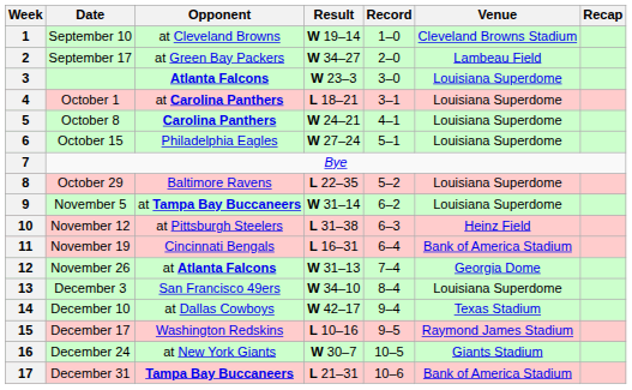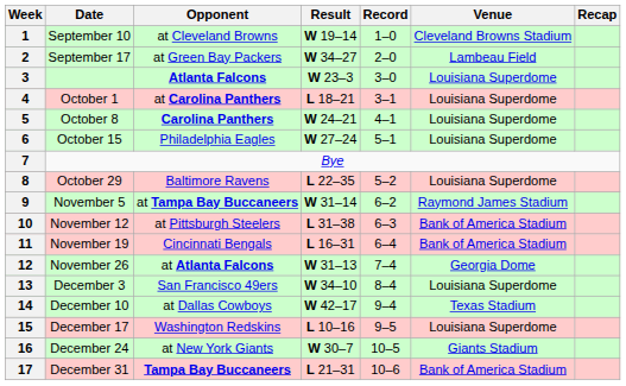9 | Venue: Louisiana Superdome -> Raymond James Stadium
10 | Venue: Heinz Field -> Bank of America Stadium
15 | Venue: Raymond James Stadium -> Louisiana Superdome
